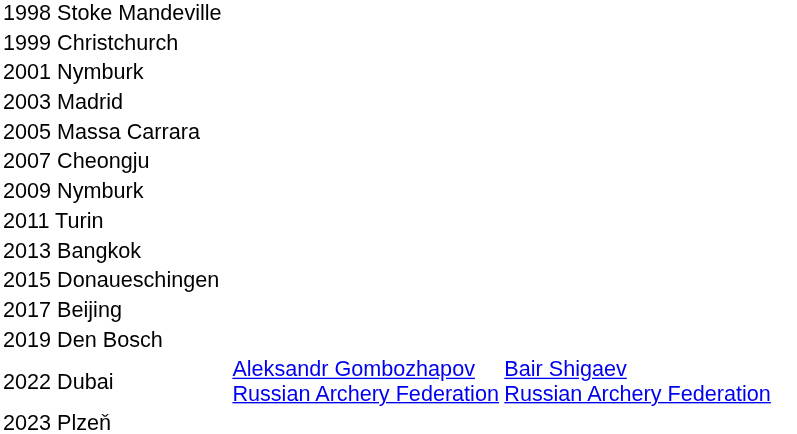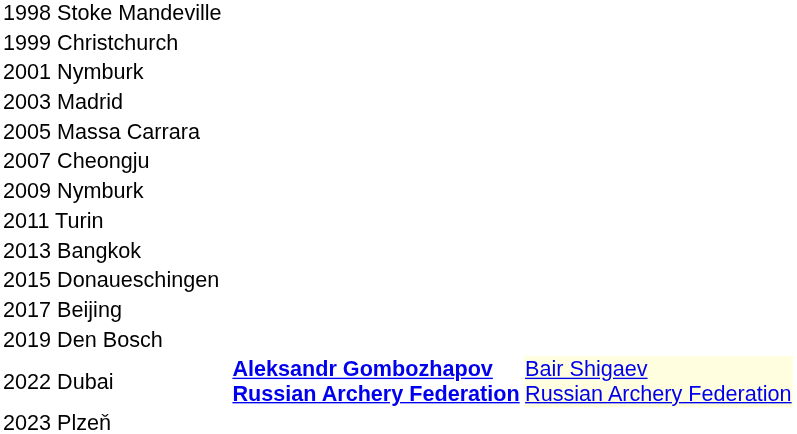2022 Dubai | column 2: normal -> bold
2022 Dubai | column 3: no background -> lightyellow background
